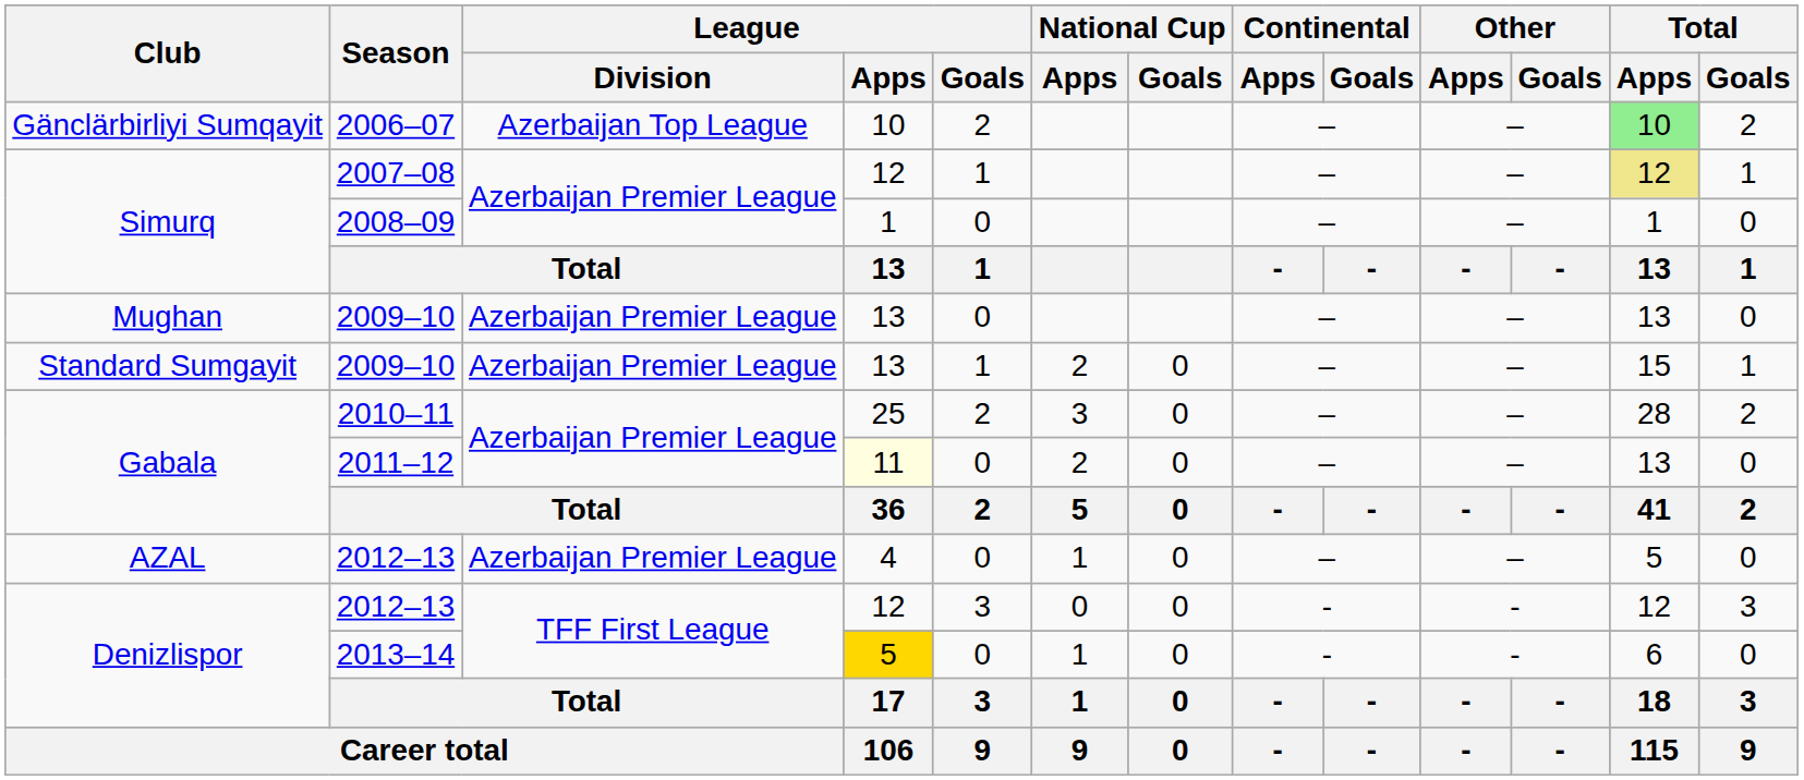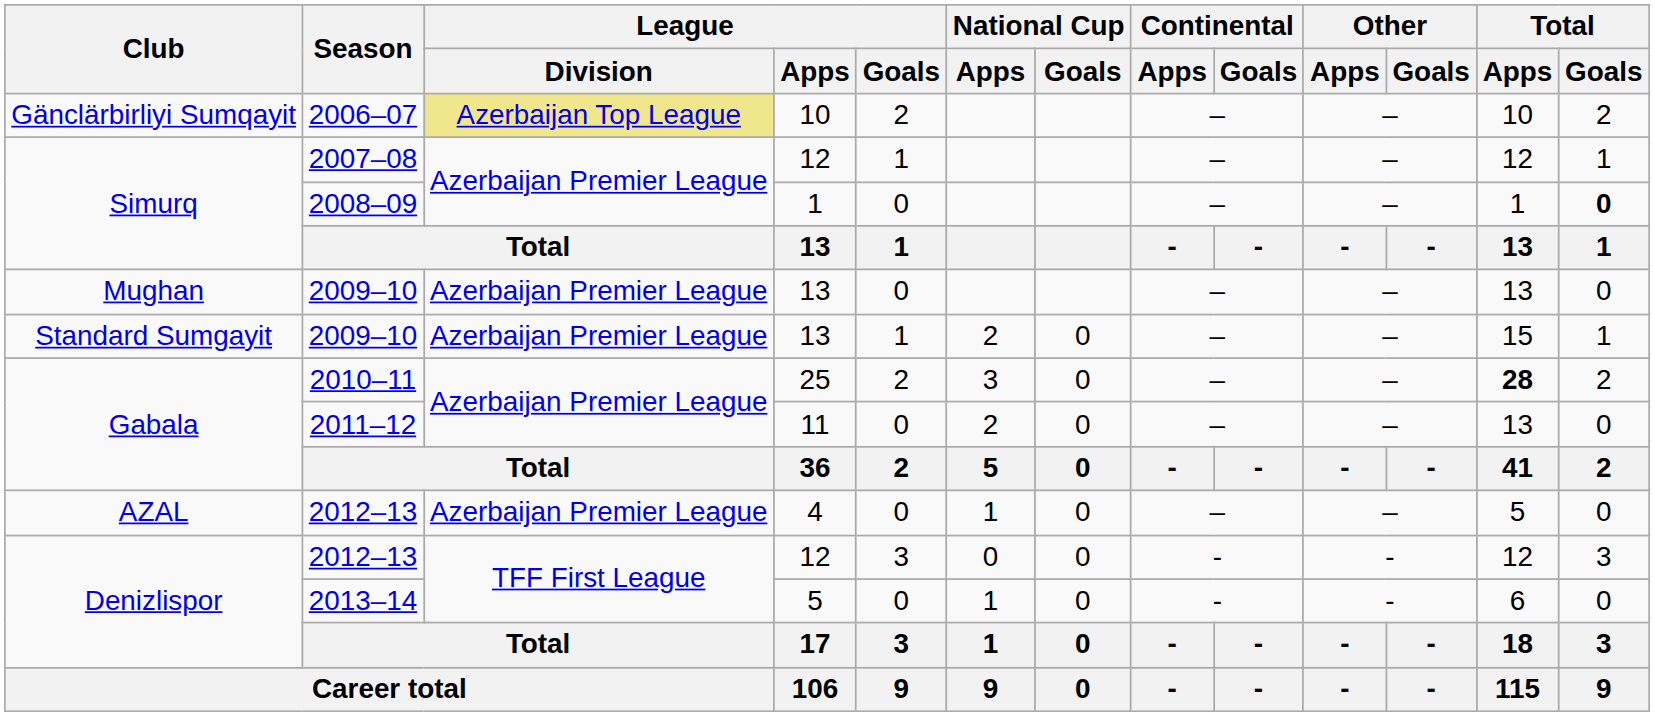2006–07 | League / Division: no background -> khaki background
2006–07 | Total / Apps: lightgreen background -> no background
2007–08 | Total / Apps: khaki background -> no background
2008–09 | Total / Goals: normal -> bold
2010–11 | Total / Apps: normal -> bold
2011–12 | League / Apps: lightyellow background -> no background
2013–14 | League / Apps: gold background -> no background
